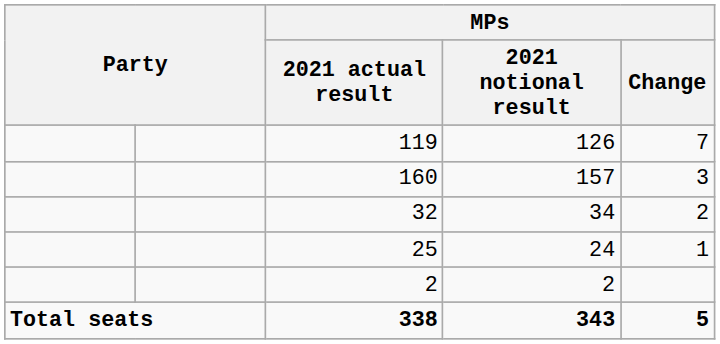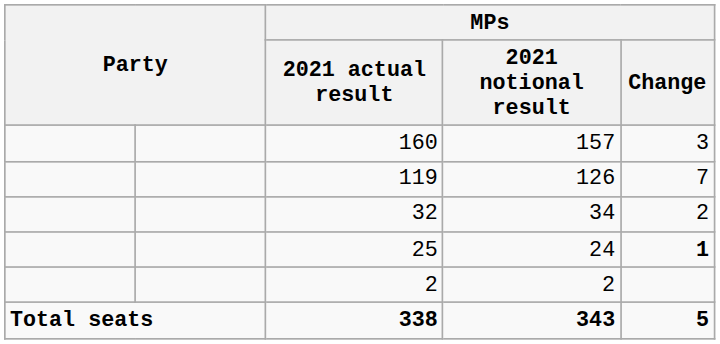rows swapped: 160 <-> 119
25 | MPs / Change: normal -> bold
